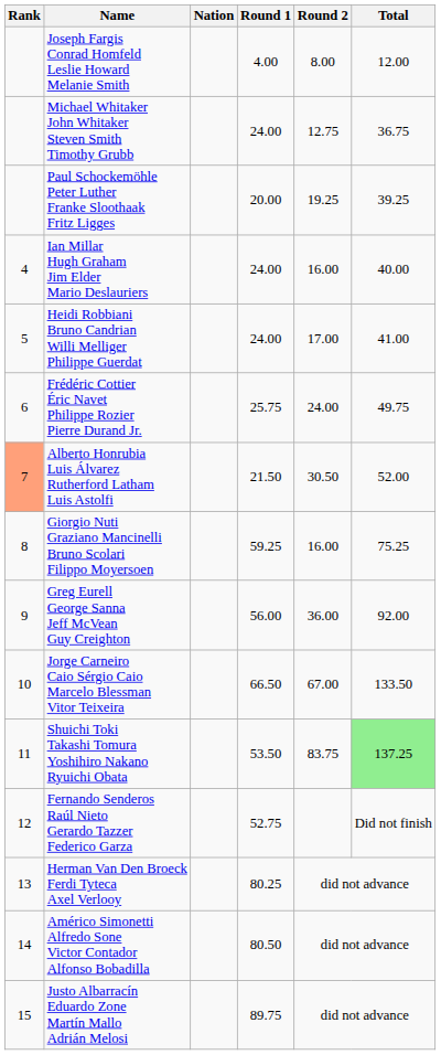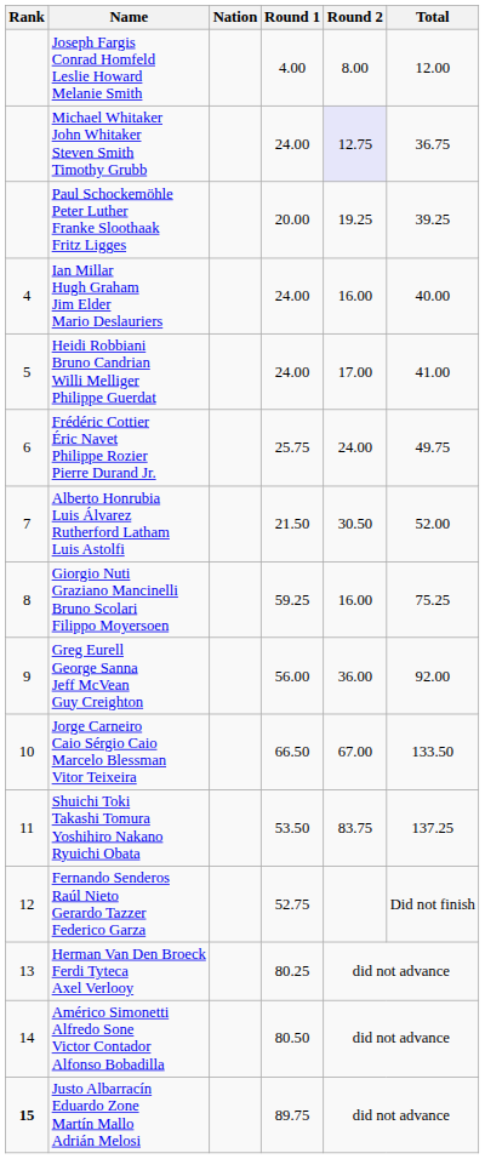Michael Whitaker John Whitaker Steven Smith Timothy Grubb | Round 2: no background -> lavender background
Alberto Honrubia Luis Álvarez Rutherford Latham Luis Astolfi | Rank: lightsalmon background -> no background
Shuichi Toki Takashi Tomura Yoshihiro Nakano Ryuichi Obata | Total: lightgreen background -> no background
Justo Albarracín Eduardo Zone Martín Mallo Adrián Melosi | Rank: normal -> bold
